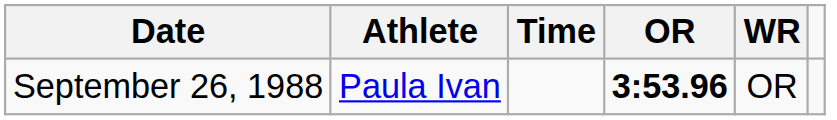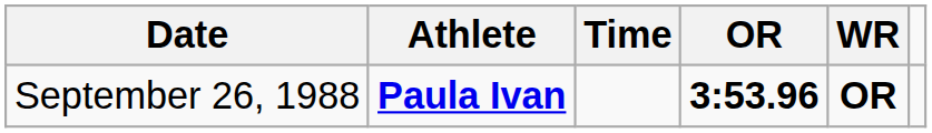September 26, 1988 | Athlete: normal -> bold
September 26, 1988 | WR: normal -> bold
